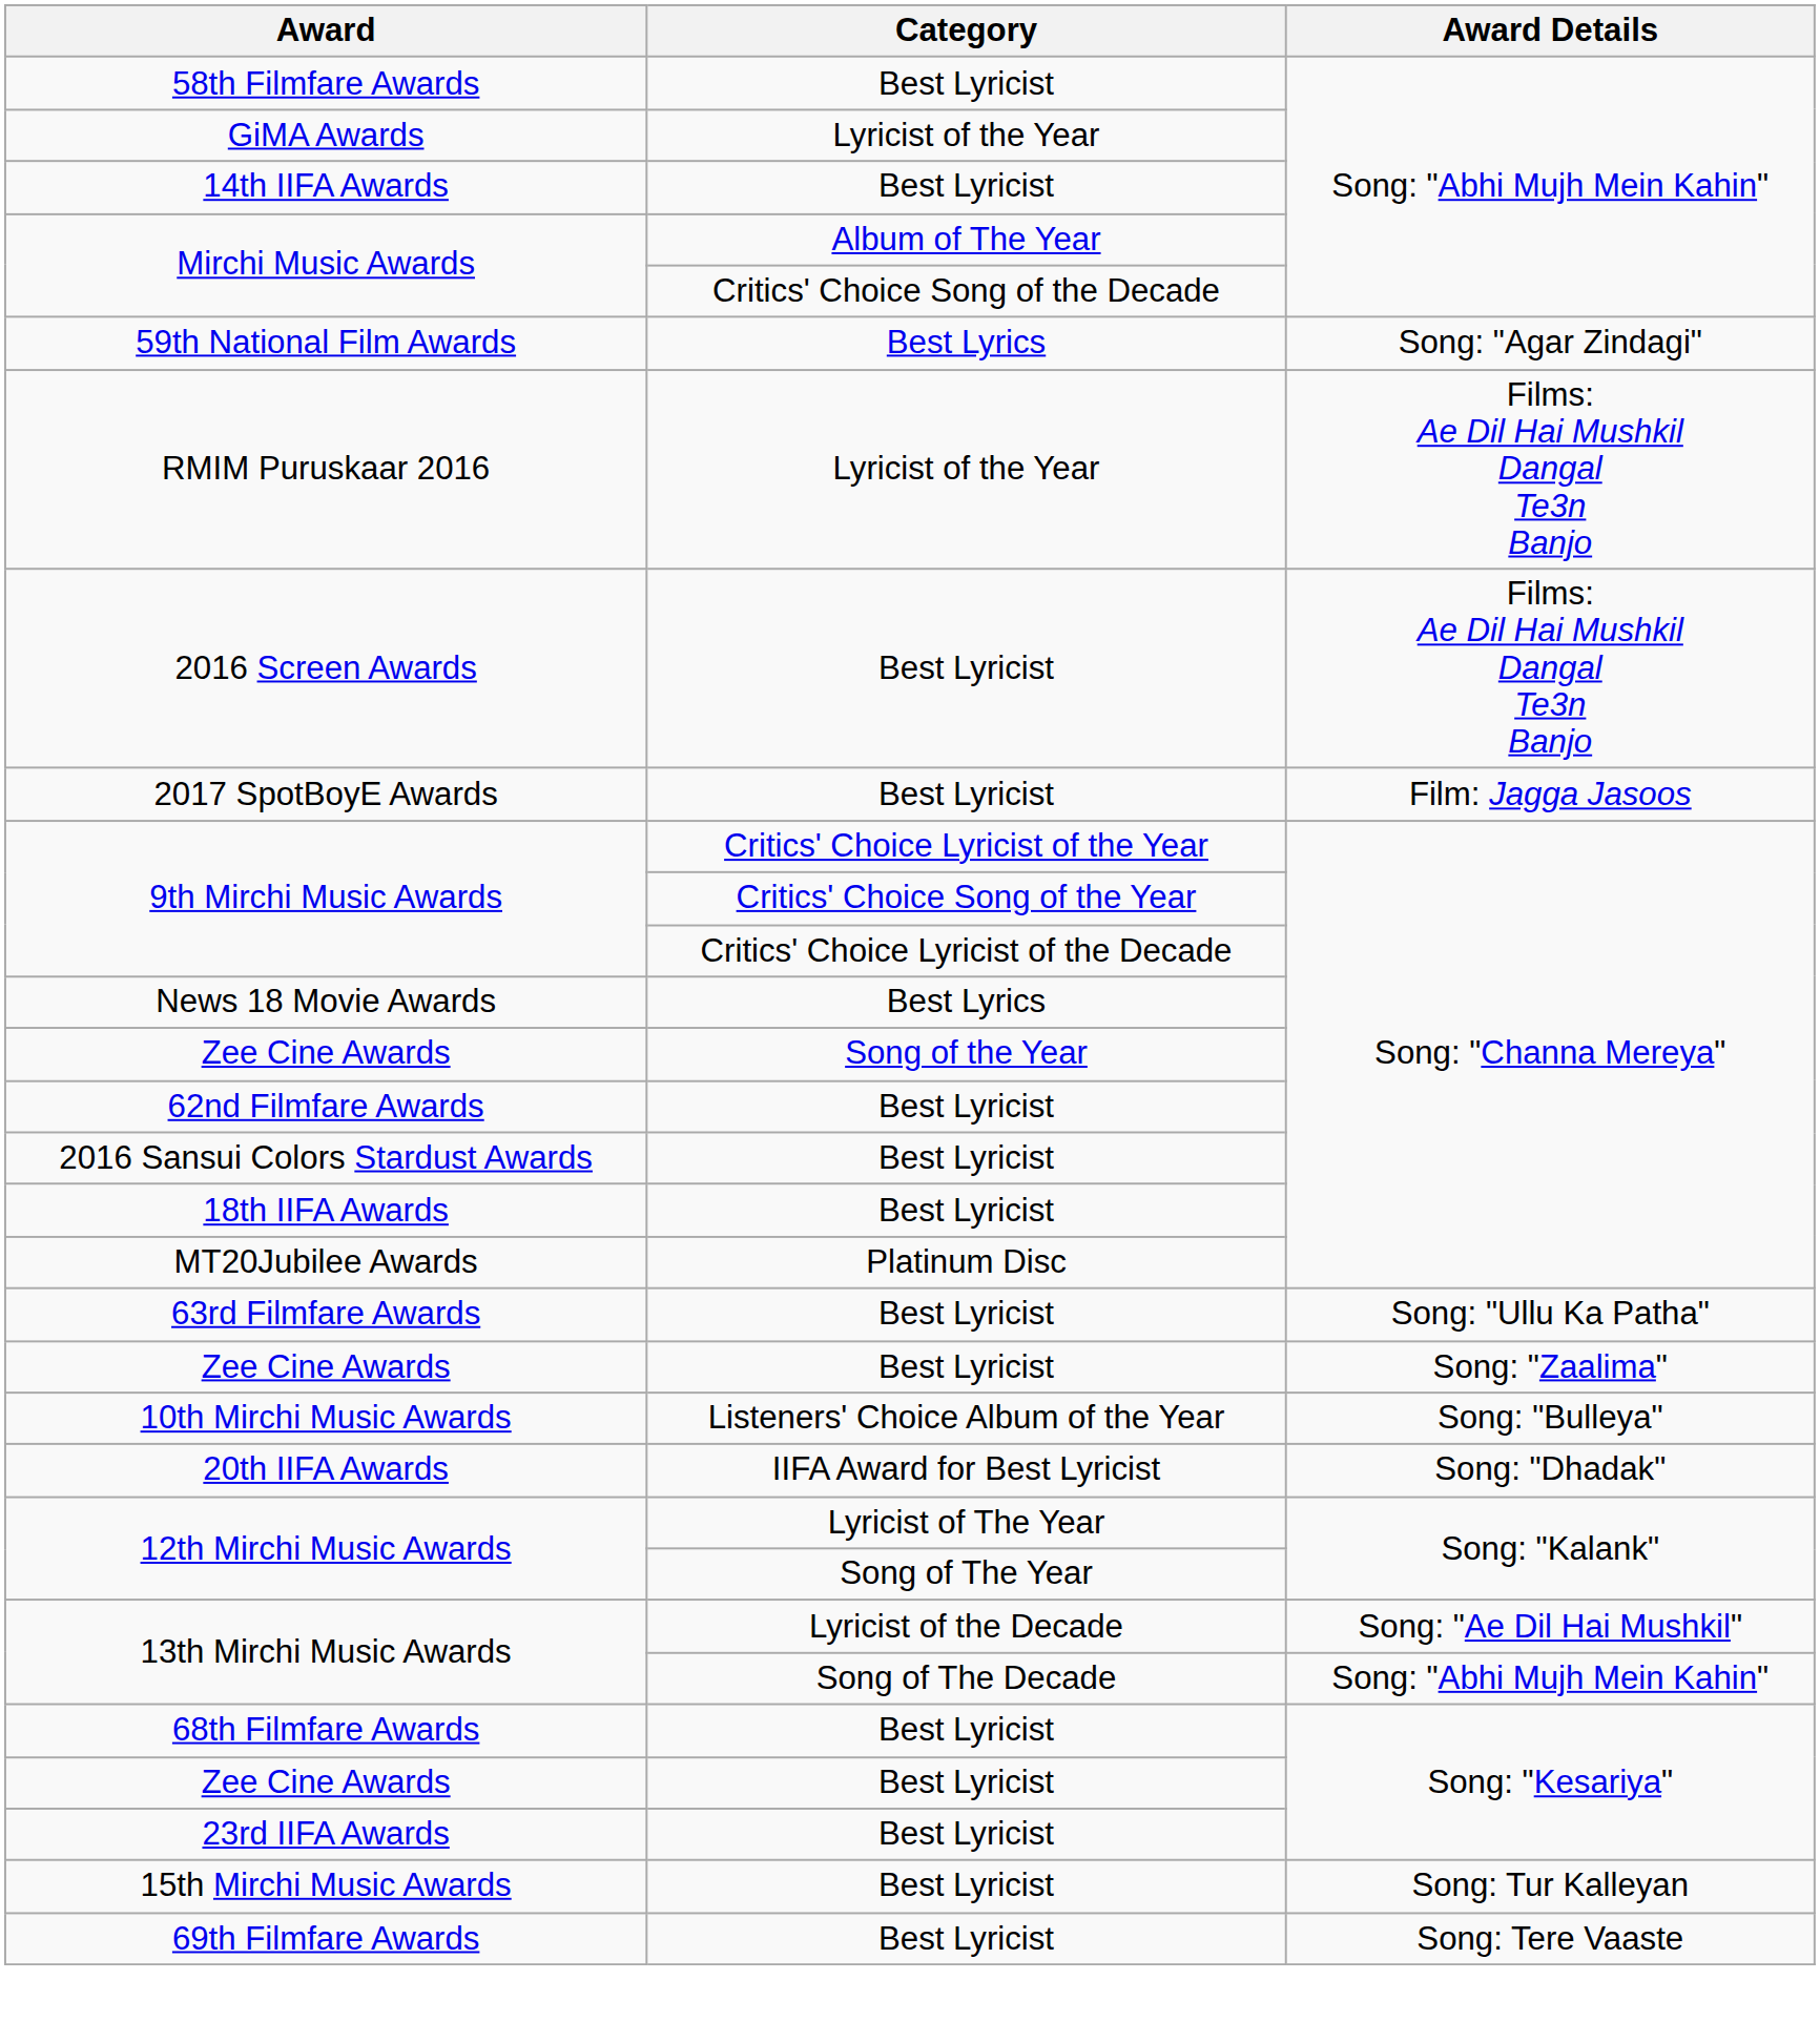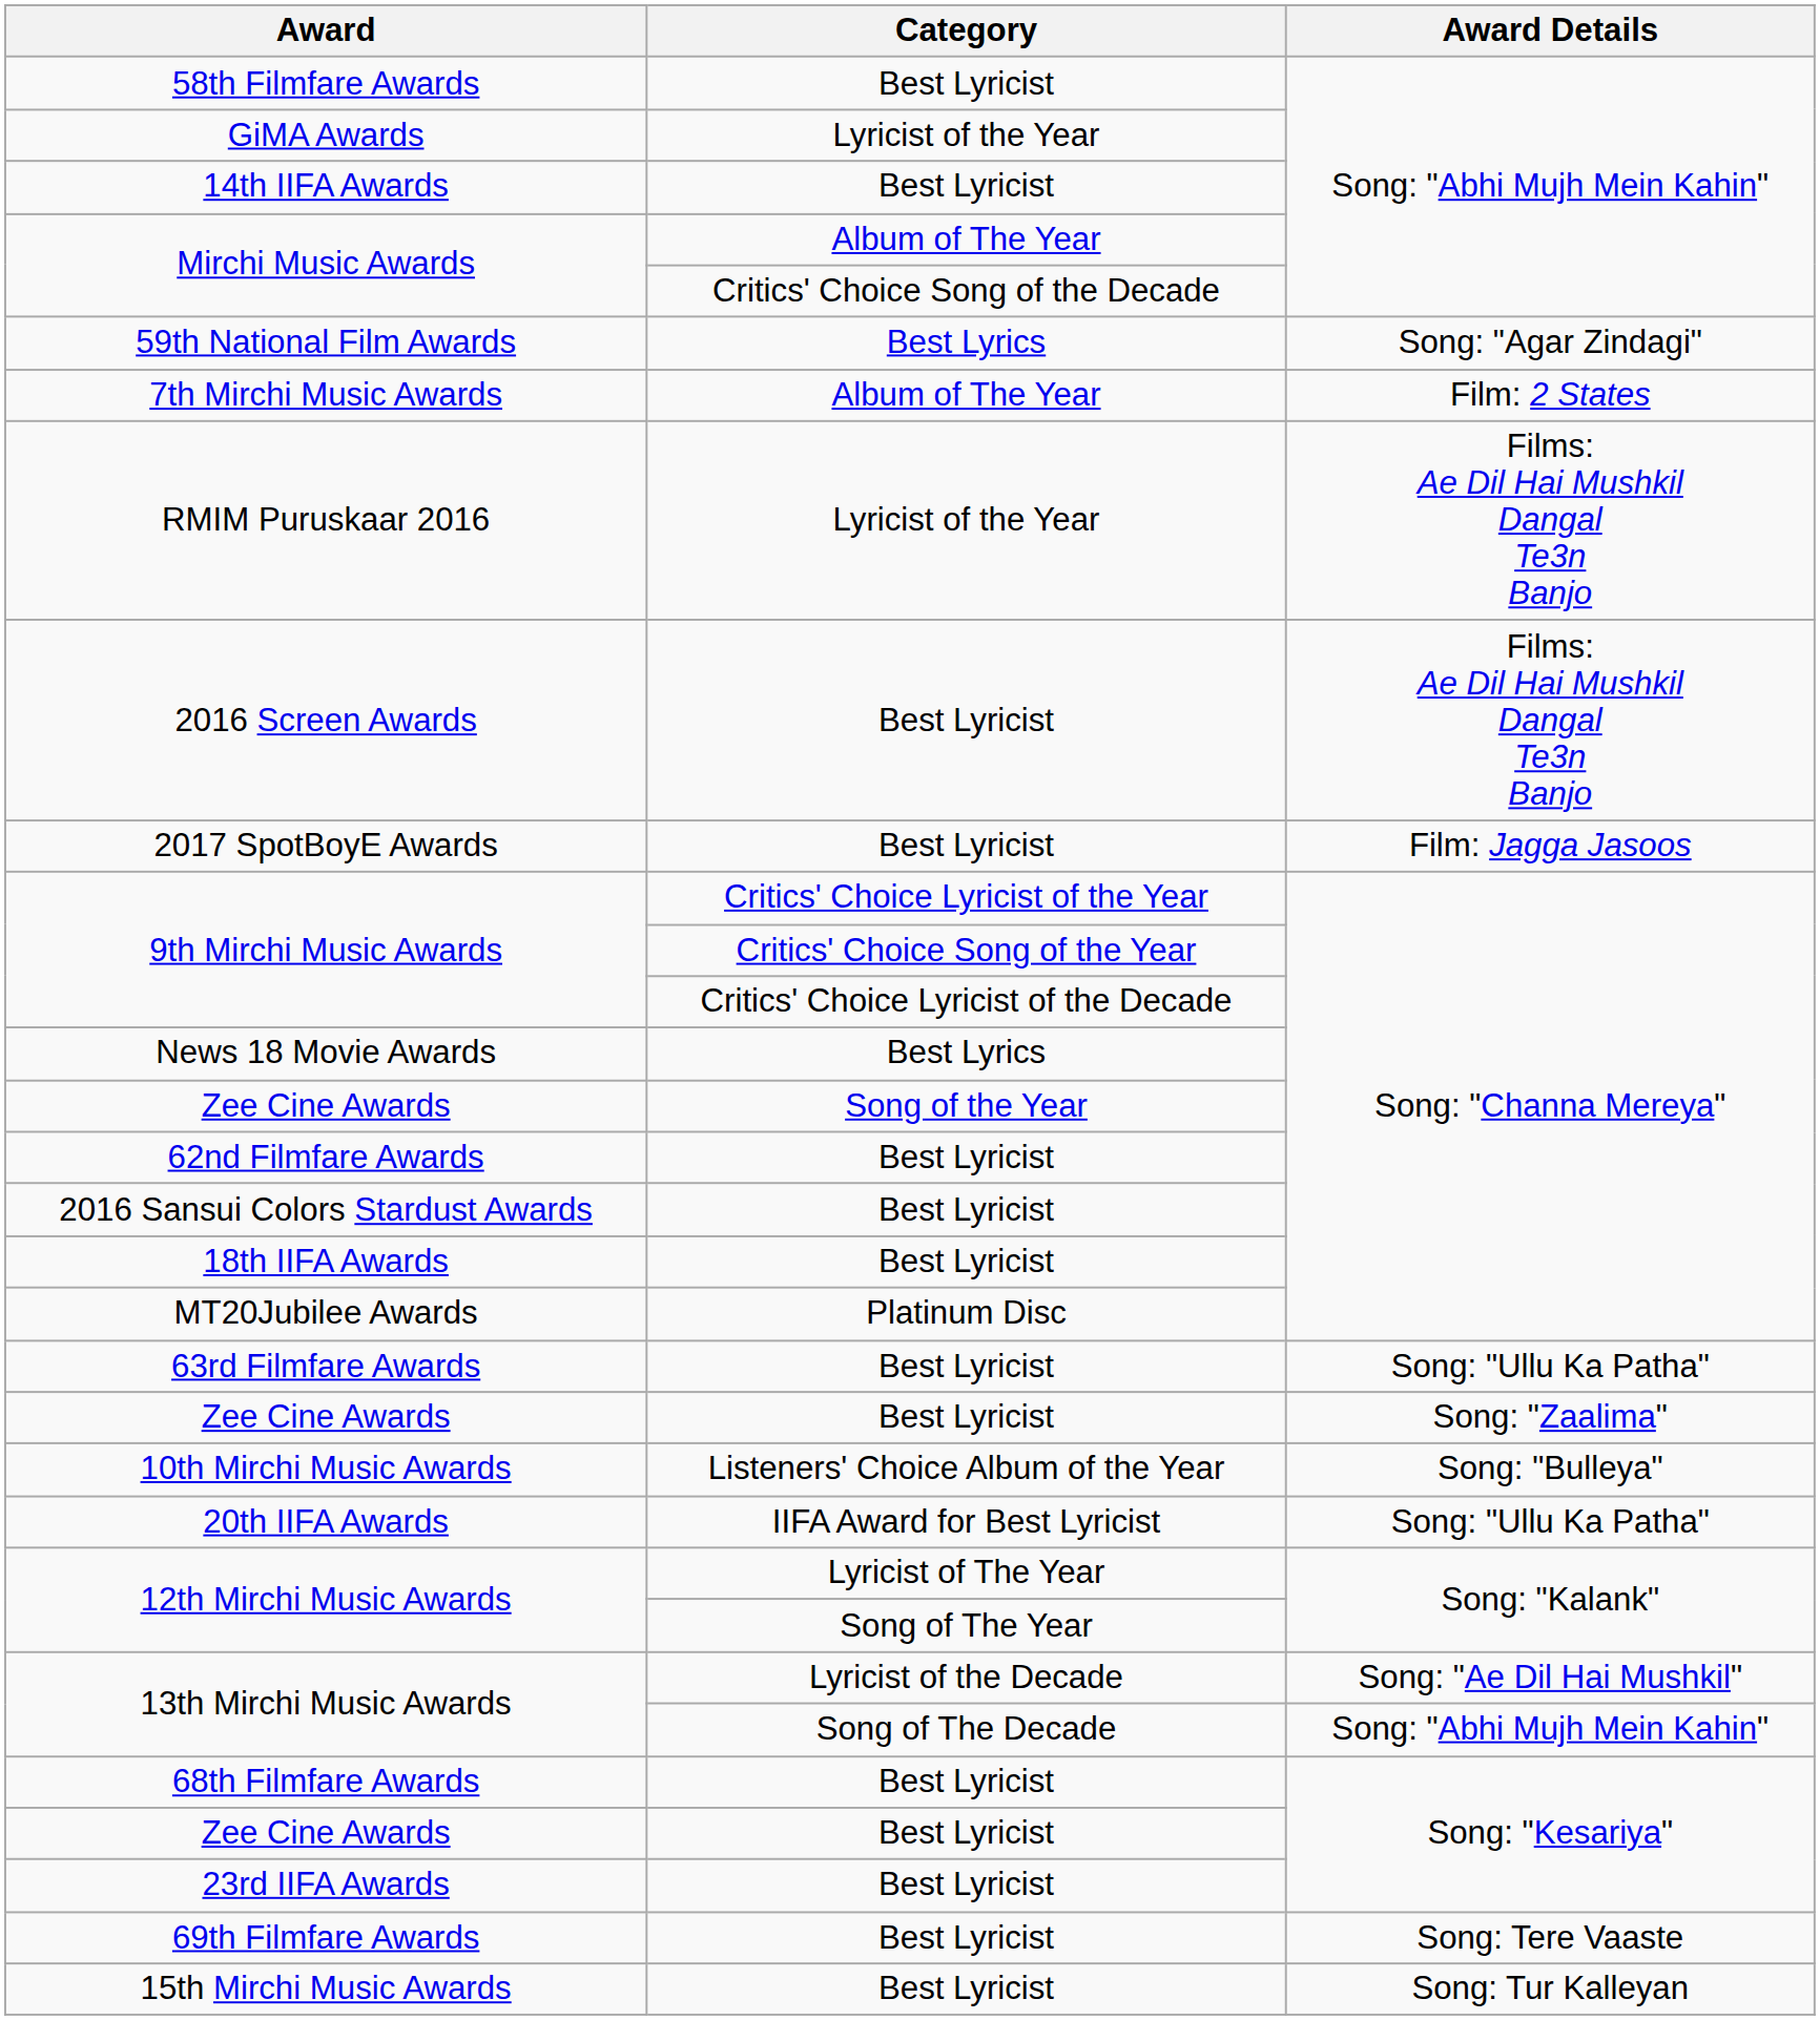+ row: 7th Mirchi Music Awards | Album of The Year | Film: 2 States
20th IIFA Awards | Award Details: Song: "Dhadak" -> Song: "Ullu Ka Patha"
rows swapped: 15th Mirchi Music Awards <-> 69th Filmfare Awards
